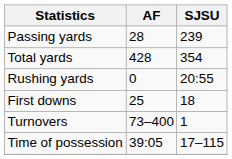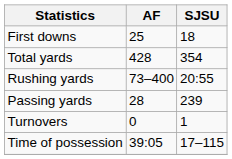rows swapped: First downs <-> Passing yards
Rushing yards | AF: 0 -> 73–400
Turnovers | AF: 73–400 -> 0
